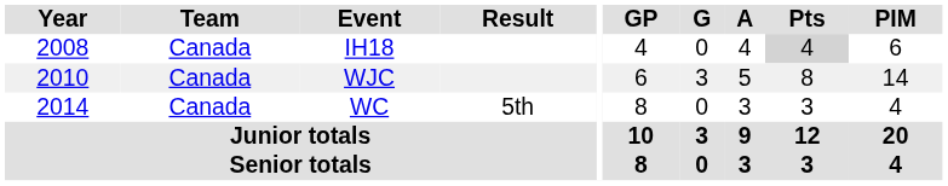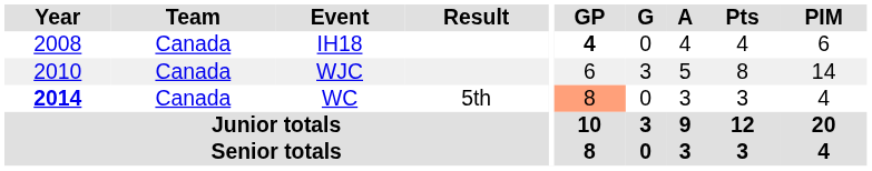IH18 | GP: normal -> bold
IH18 | Pts: lightgrey background -> no background
WC | Year: normal -> bold
WC | GP: no background -> lightsalmon background
